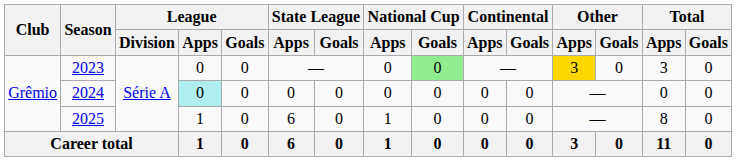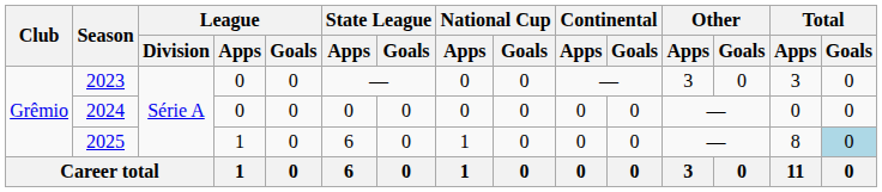2023 | National Cup / Goals: lightgreen background -> no background
2023 | Other / Apps: gold background -> no background
2024 | League / Apps: paleturquoise background -> no background
2025 | Total / Goals: no background -> lightblue background
